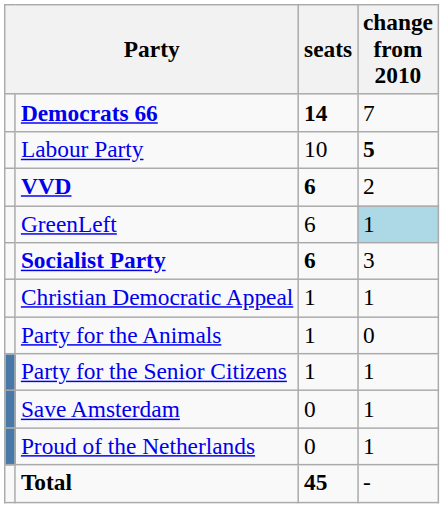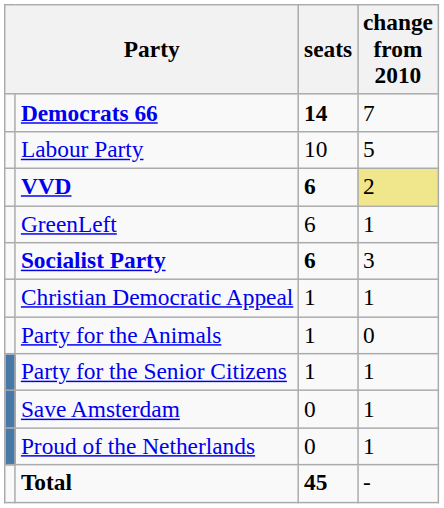Labour Party | change from 2010: bold -> normal
VVD | change from 2010: no background -> khaki background
GreenLeft | change from 2010: lightblue background -> no background
